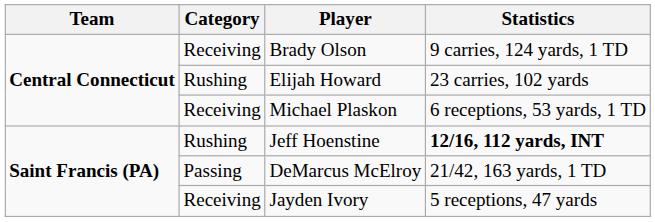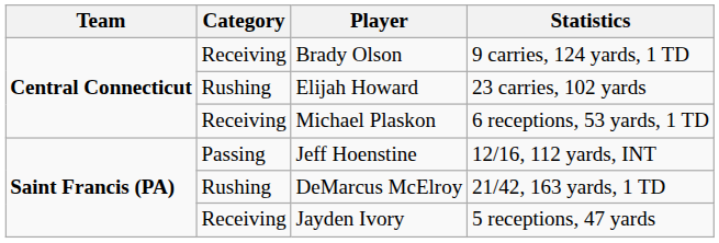Jeff Hoenstine | Category: Rushing -> Passing
Jeff Hoenstine | Statistics: bold -> normal
DeMarcus McElroy | Category: Passing -> Rushing
